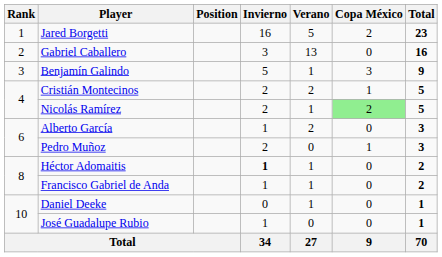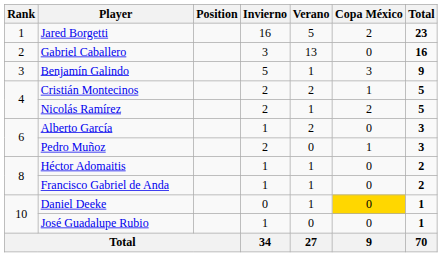Nicolás Ramírez | Copa México: lightgreen background -> no background
Héctor Adomaitis | Invierno: bold -> normal
Daniel Deeke | Copa México: no background -> gold background
